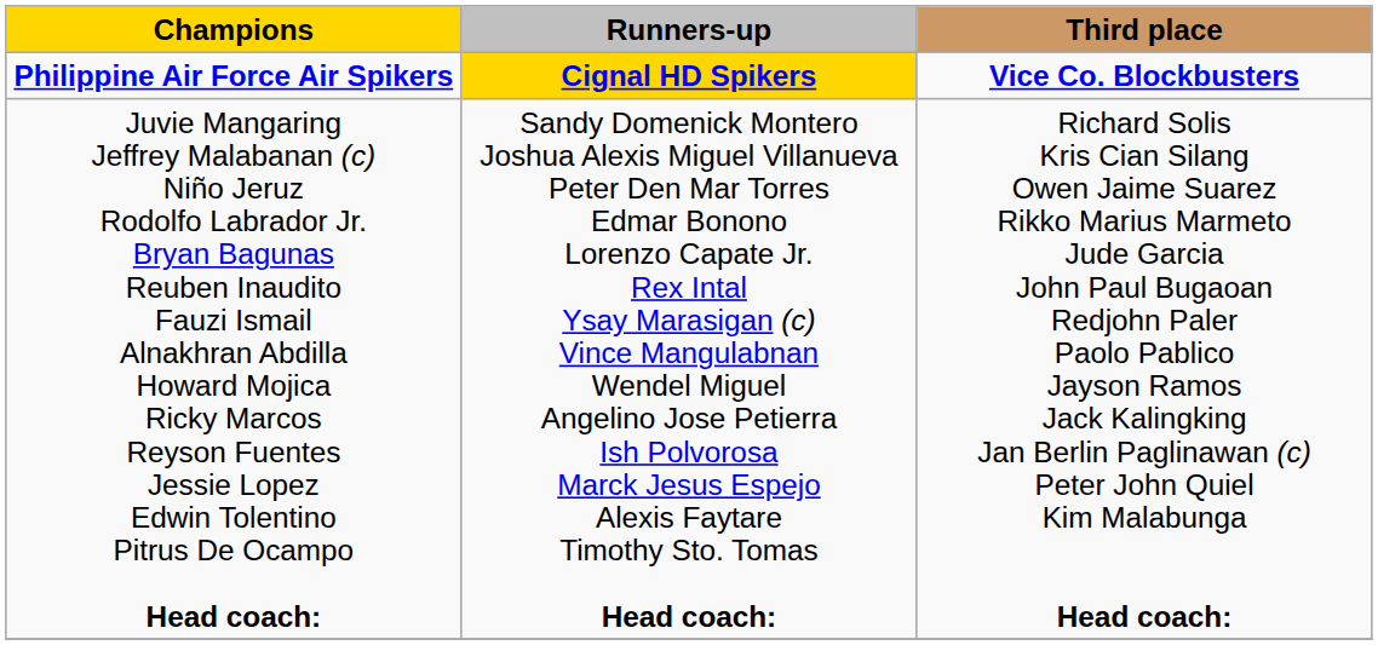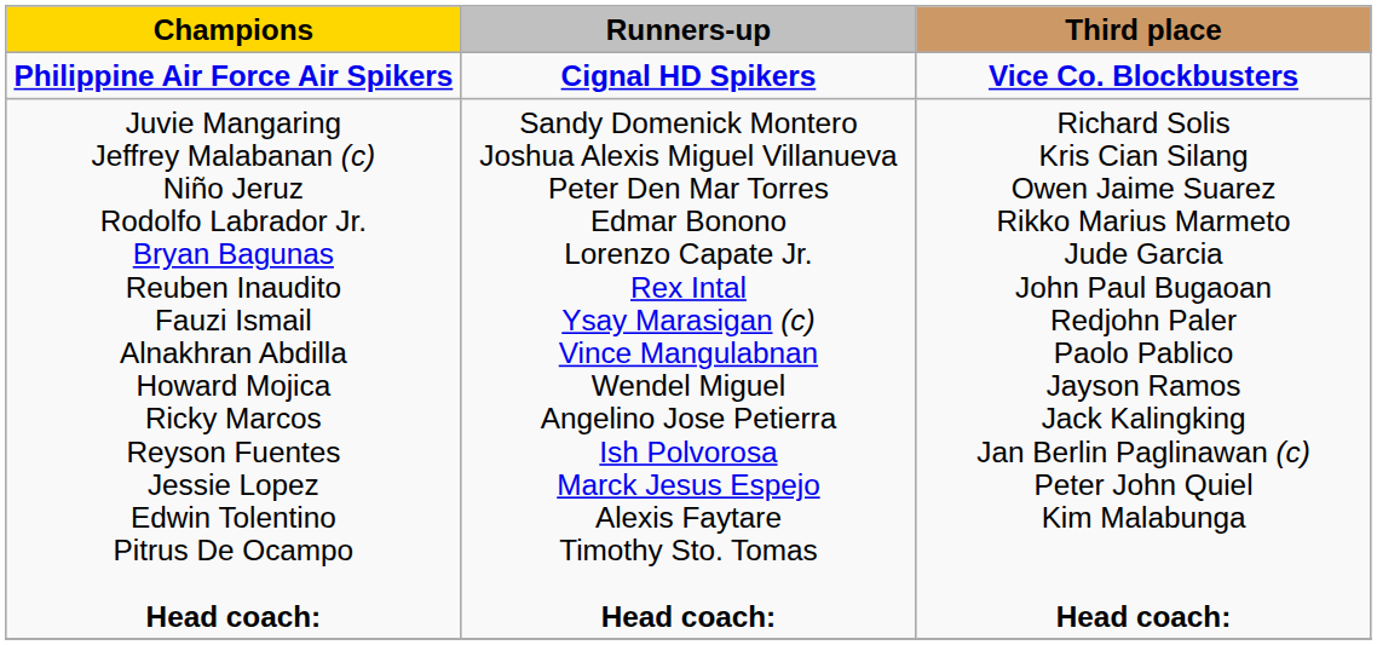Philippine Air Force Air Spikers | Runners-up: gold background -> no background
